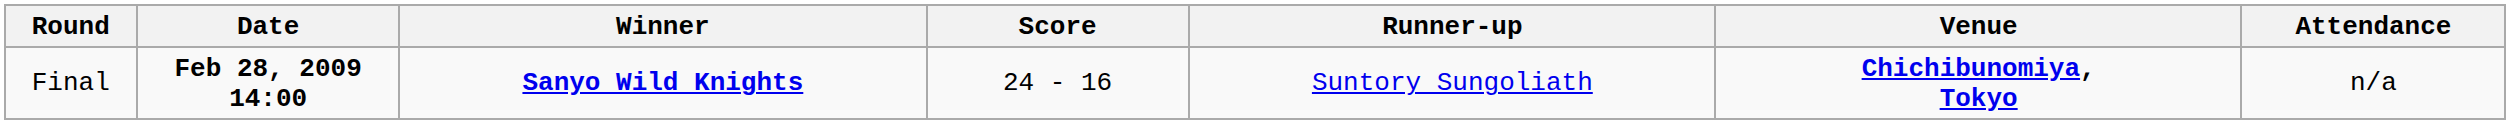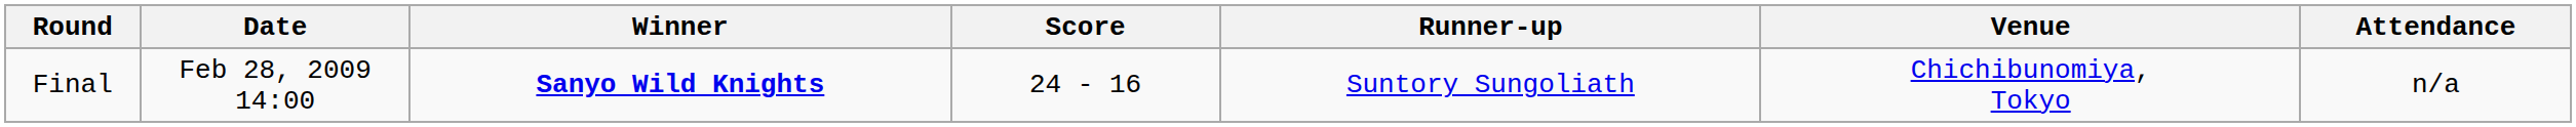Final | Date: bold -> normal
Final | Venue: bold -> normal
